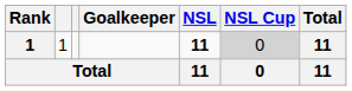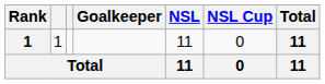row 2 | NSL: bold -> normal
row 2 | NSL Cup: lightgrey background -> no background
